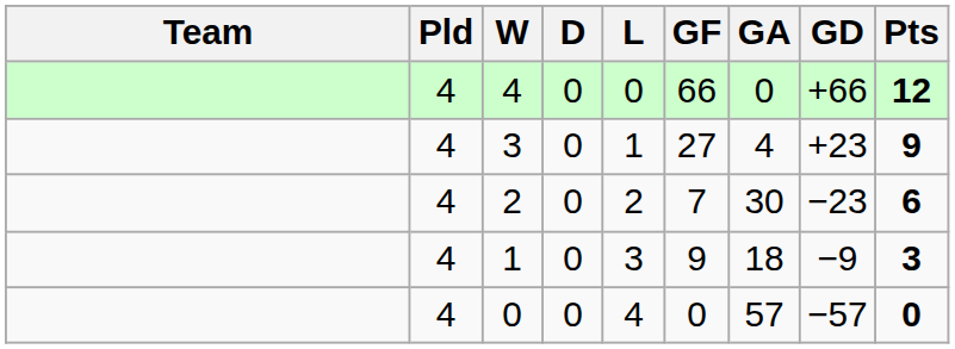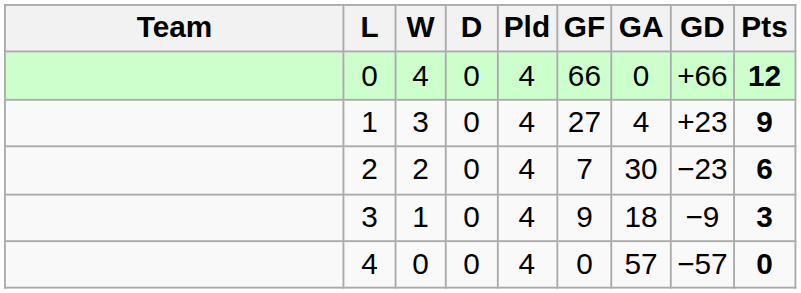columns swapped: Pld <-> L
